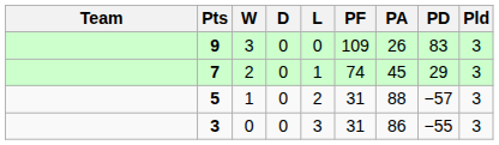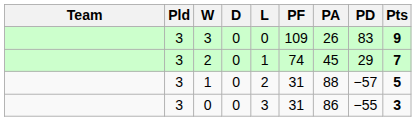columns swapped: Pld <-> Pts
